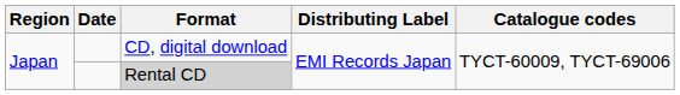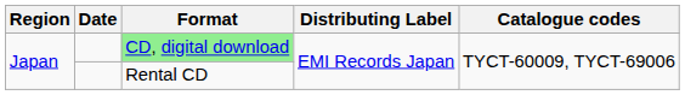CD, digital download | Format: no background -> lightgreen background
Rental CD | Format: lightgrey background -> no background
